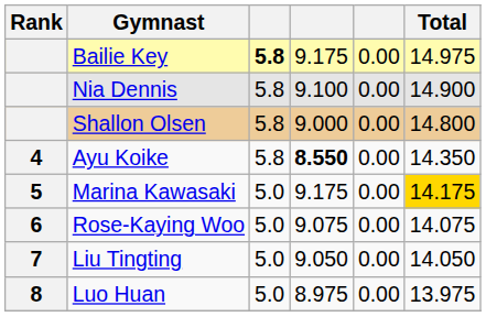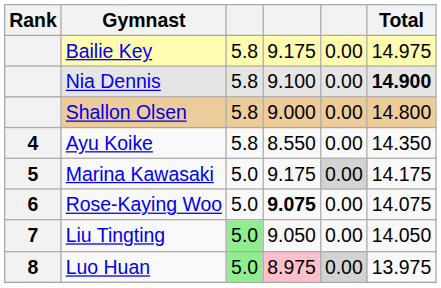Bailie Key | column 3: bold -> normal
Nia Dennis | Total: normal -> bold
Ayu Koike | column 4: bold -> normal
Marina Kawasaki | column 5: no background -> lightgrey background
Marina Kawasaki | Total: gold background -> no background
Rose-Kaying Woo | column 4: normal -> bold
Liu Tingting | column 3: no background -> lightgreen background
Luo Huan | column 3: no background -> lightgreen background
Luo Huan | column 4: no background -> pink background
Luo Huan | column 5: no background -> lightgrey background
